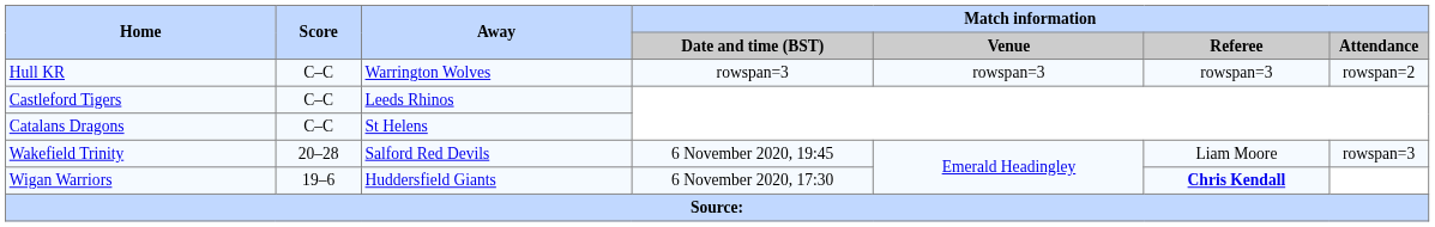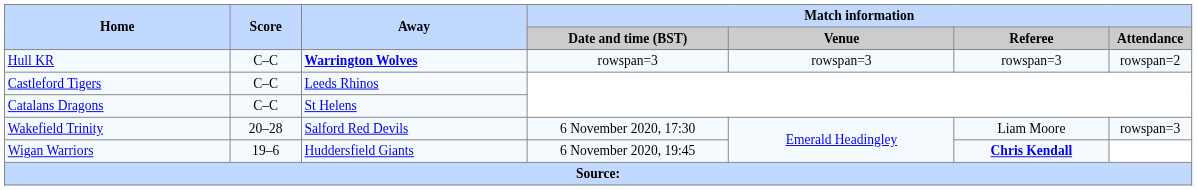Hull KR | Away: normal -> bold
Wakefield Trinity | Match information / Date and time (BST): 6 November 2020, 19:45 -> 6 November 2020, 17:30
Wigan Warriors | Match information / Date and time (BST): 6 November 2020, 17:30 -> 6 November 2020, 19:45
